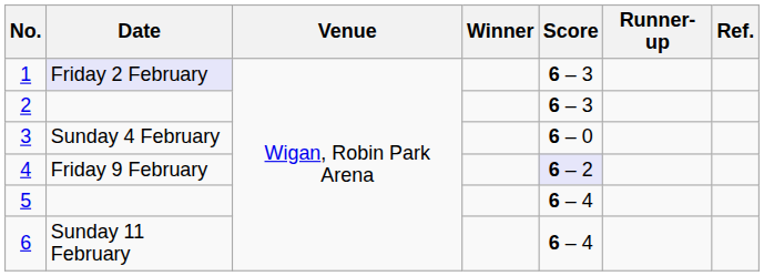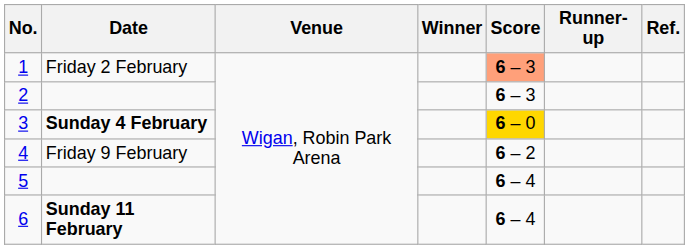1 | Date: lavender background -> no background
1 | Score: no background -> lightsalmon background
3 | Date: normal -> bold
3 | Score: no background -> gold background
4 | Score: lavender background -> no background
6 | Date: normal -> bold
